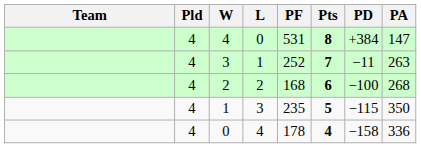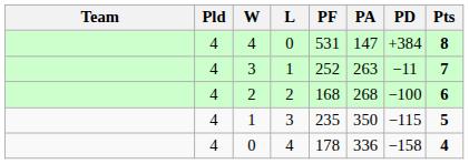columns swapped: PA <-> Pts
